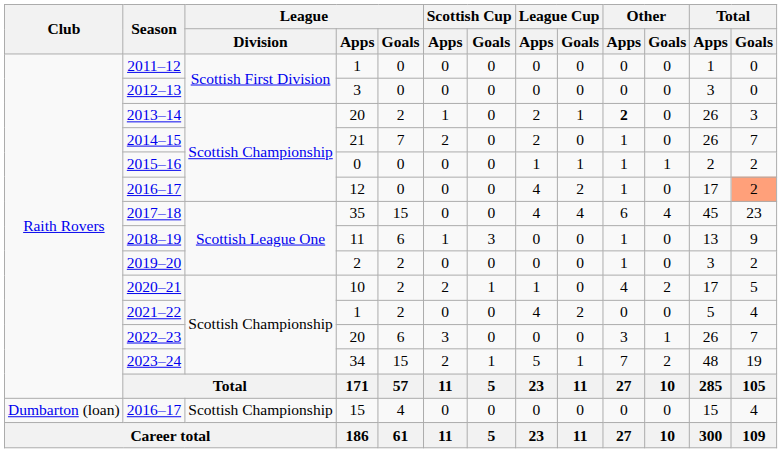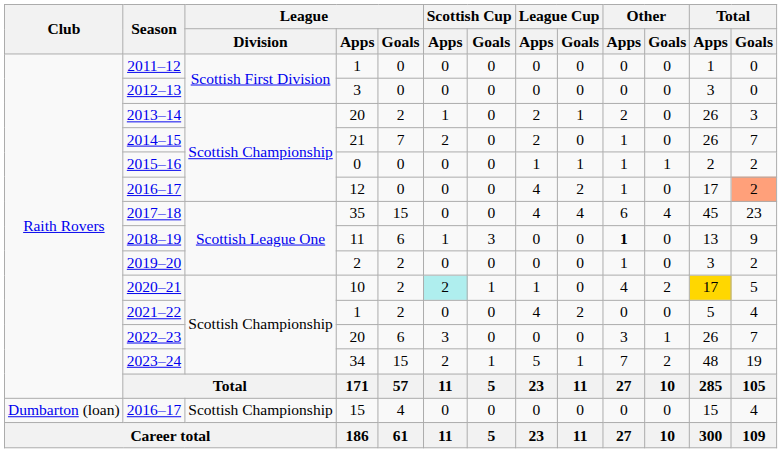2013–14 | Other / Apps: bold -> normal
2018–19 | Other / Apps: normal -> bold
2020–21 | Scottish Cup / Apps: no background -> paleturquoise background
2020–21 | Total / Apps: no background -> gold background
